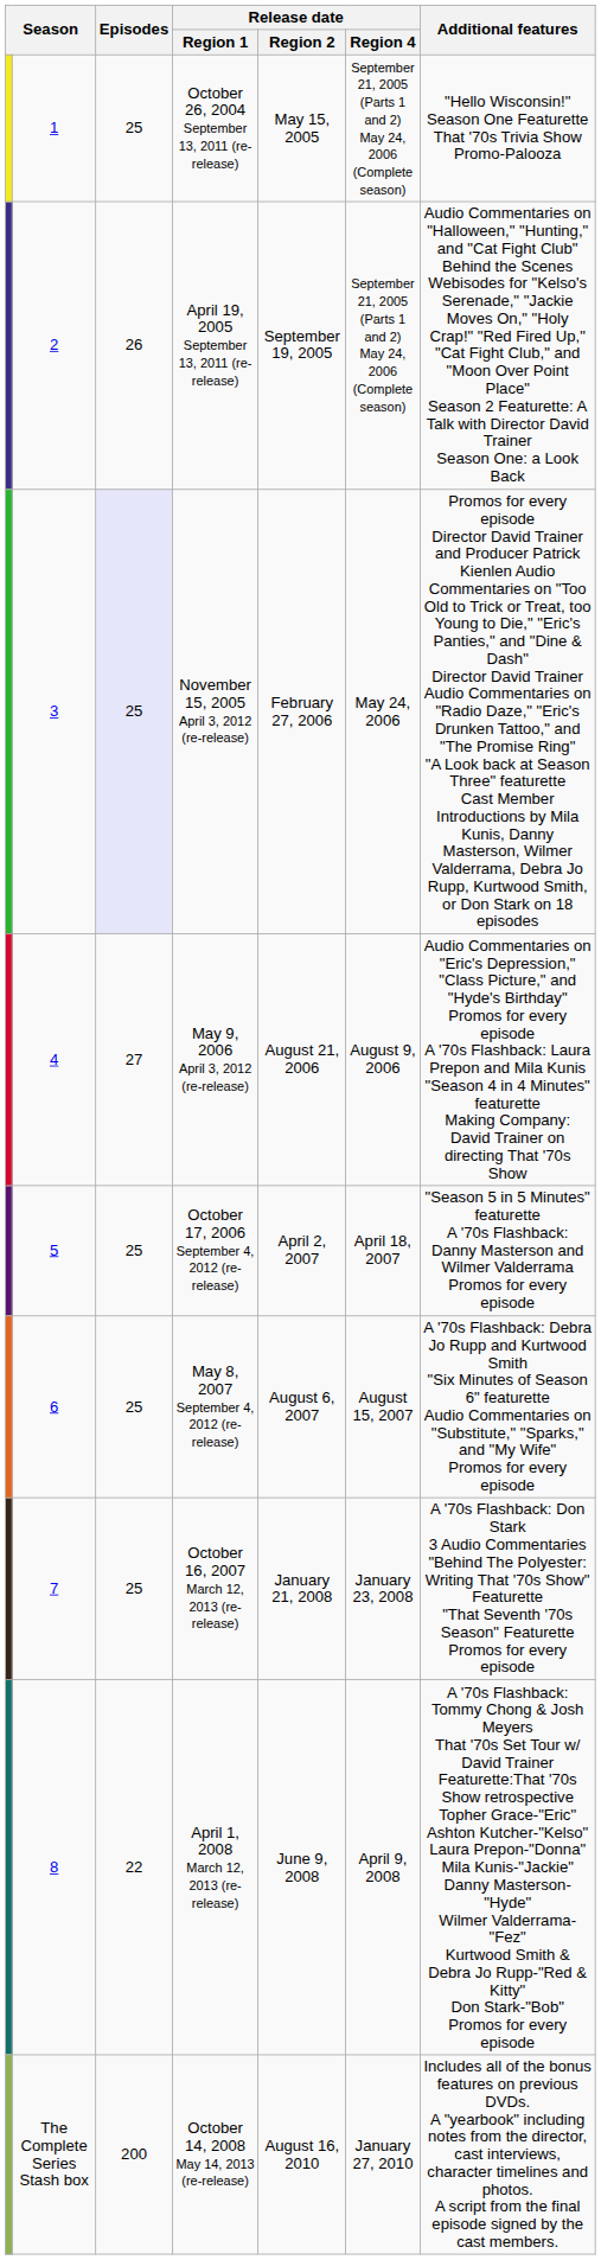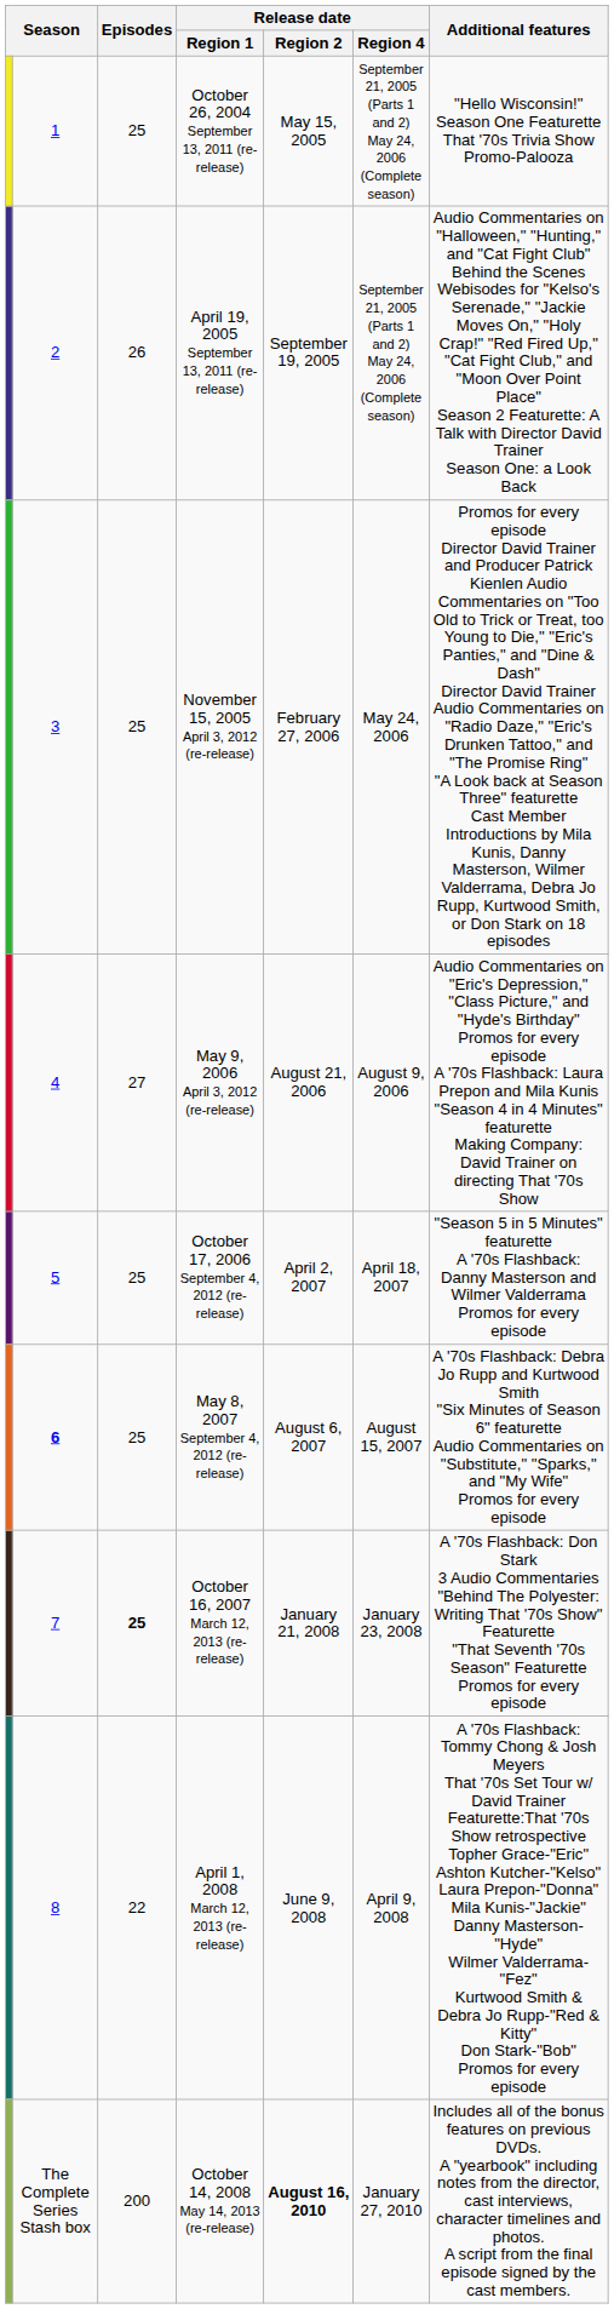November 15, 2005 April 3, 2012 (re-release) | Episodes: lavender background -> no background
May 8, 2007 September 4, 2012 (re-release) | column 2: normal -> bold
October 16, 2007 March 12, 2013 (re-release) | Episodes: normal -> bold
October 14, 2008 May 14, 2013 (re-release) | Release date / Region 2: normal -> bold
